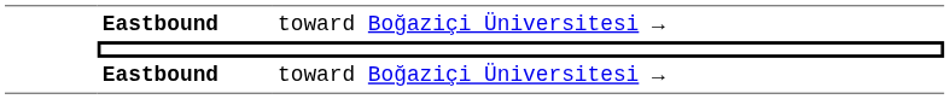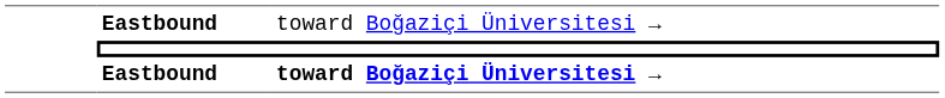row 2 | column 2: normal -> bold
